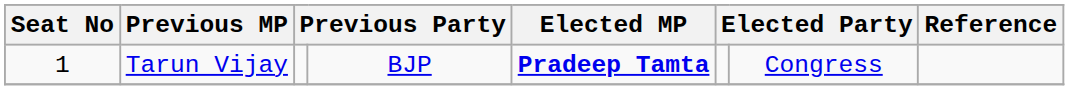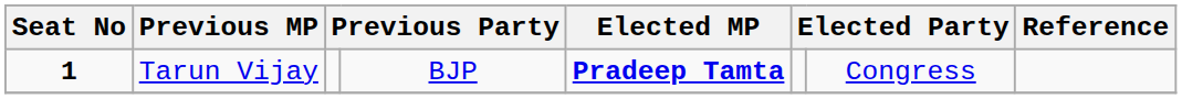Tarun Vijay | Seat No: normal -> bold
